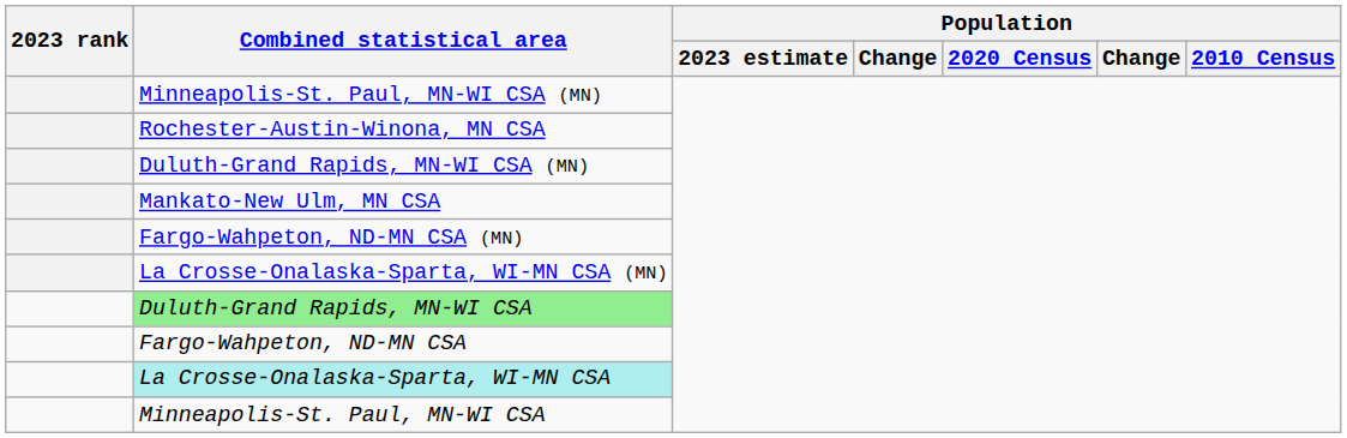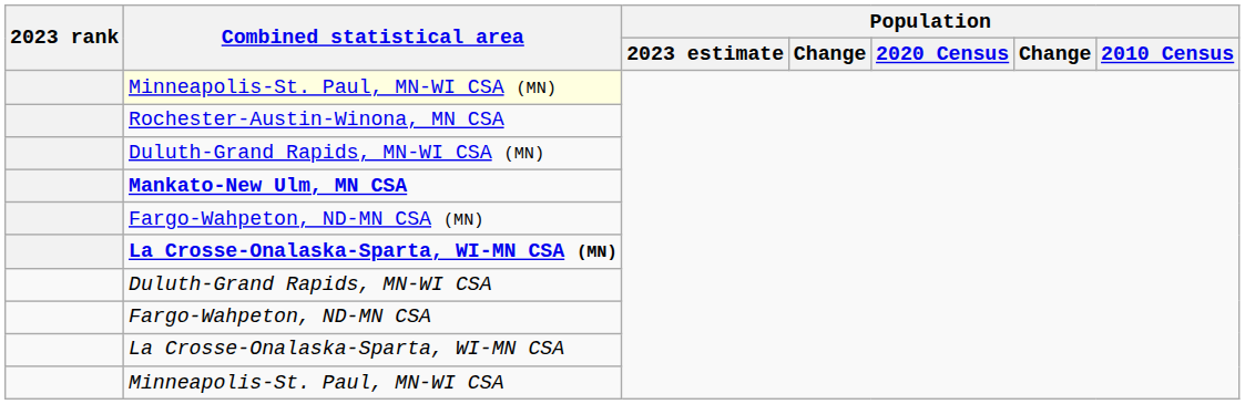Minneapolis-St. Paul, MN-WI CSA (MN) | Combined statistical area: no background -> lightyellow background
Mankato-New Ulm, MN CSA | Combined statistical area: normal -> bold
La Crosse-Onalaska-Sparta, WI-MN CSA (MN) | Combined statistical area: normal -> bold
Duluth-Grand Rapids, MN-WI CSA | Combined statistical area: lightgreen background -> no background
La Crosse-Onalaska-Sparta, WI-MN CSA | Combined statistical area: paleturquoise background -> no background
